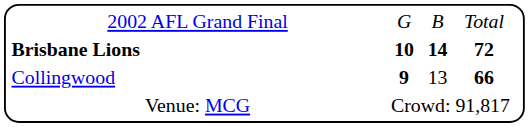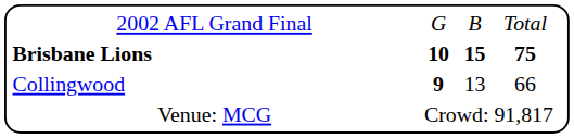Brisbane Lions | column 3: 14 -> 15
Brisbane Lions | column 4: 72 -> 75
Collingwood | column 4: bold -> normal
